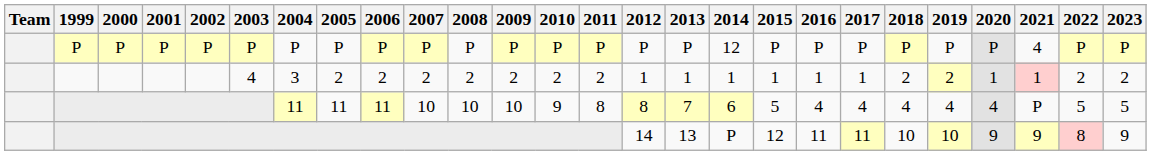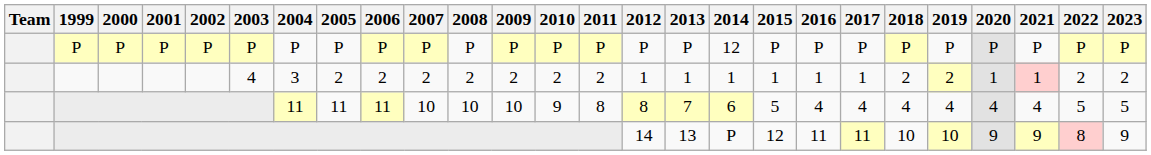row 2 | 2021: 4 -> P
row 4 | 2021: P -> 4
